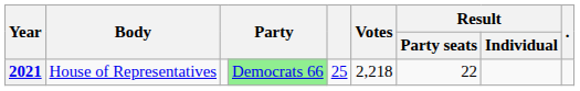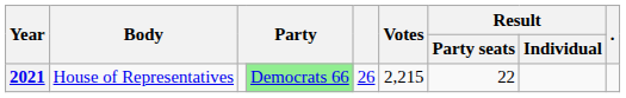2021 | column 5: 25 -> 26
2021 | Votes: 2,218 -> 2,215
